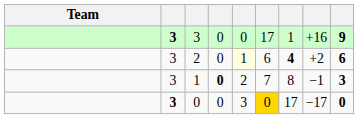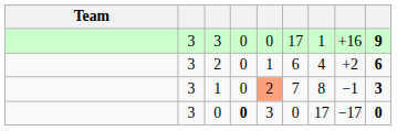row 2 | column 2: bold -> normal
row 3 | column 5: lightyellow background -> no background
row 3 | column 7: bold -> normal
row 4 | column 4: bold -> normal
row 4 | column 5: no background -> lightsalmon background
row 5 | column 2: bold -> normal
row 5 | column 4: normal -> bold
row 5 | column 6: gold background -> no background
